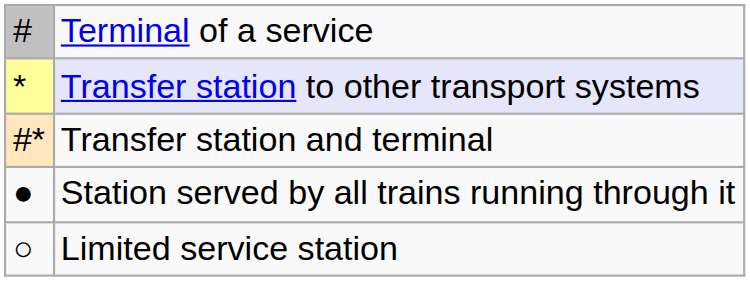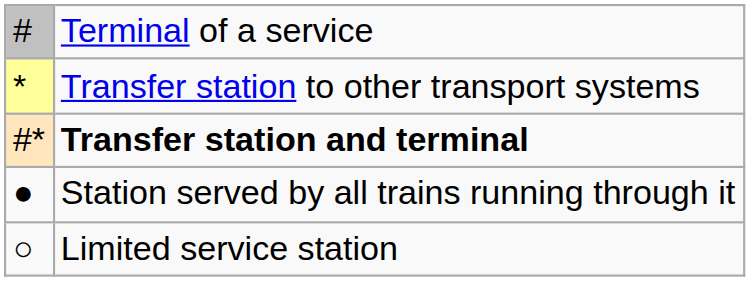Transfer station to other transport systems | column 2: lavender background -> no background
Transfer station and terminal | column 2: normal -> bold
